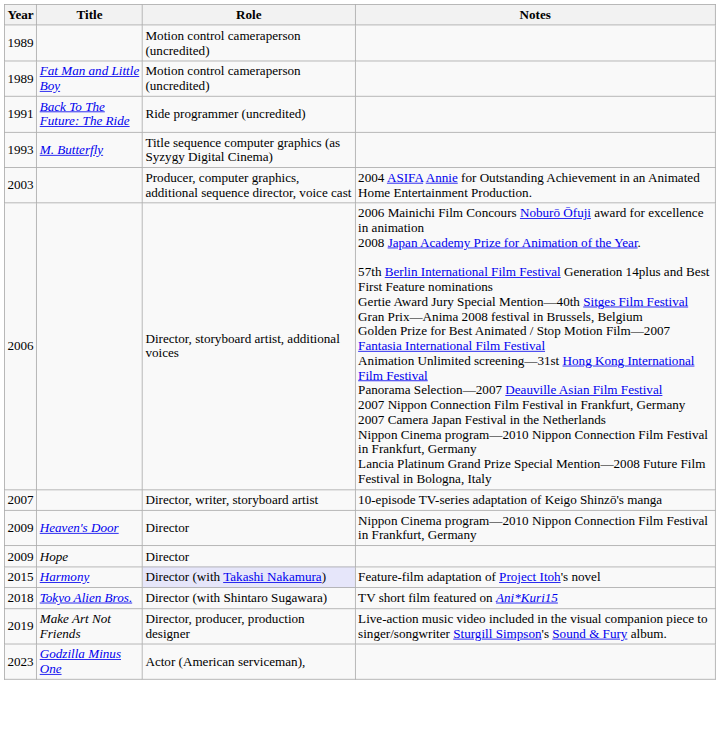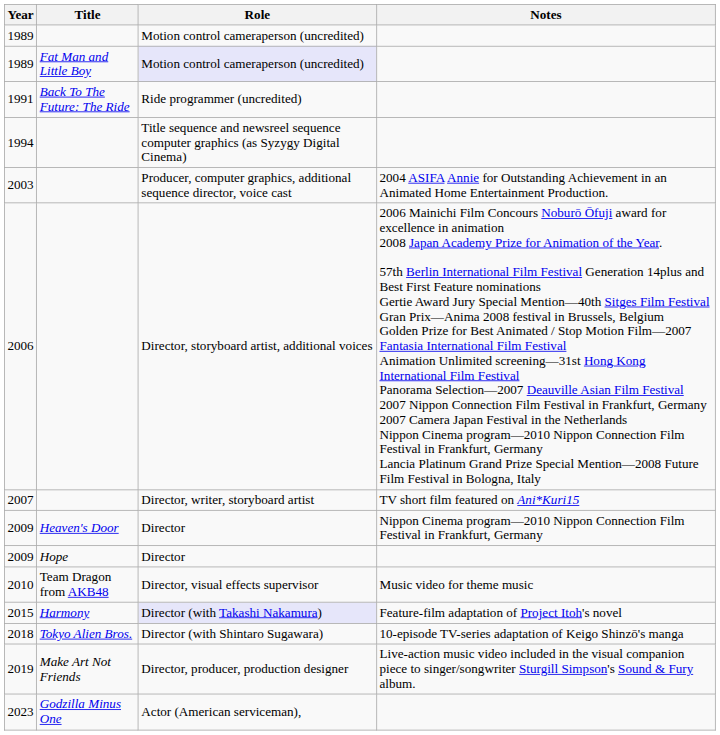1989 / Fat Man and Little Boy | Role: no background -> lavender background
- row: 1993 | M. Butterfly | Title sequence computer graphics (as Syzygy Digital Cinema)
+ row: 1994 | Title sequence and newsreel sequence computer graphics (as Syzygy Digital Cinema)
2007 | Notes: 10-episode TV-series adaptation of Keigo Shinzō's manga -> TV short film featured on Ani*Kuri15
+ row: 2010 | Team Dragon from AKB48 | Director, visual effects supervisor | Music video for theme music
2018 | Notes: TV short film featured on Ani*Kuri15 -> 10-episode TV-series adaptation of Keigo Shinzō's manga
